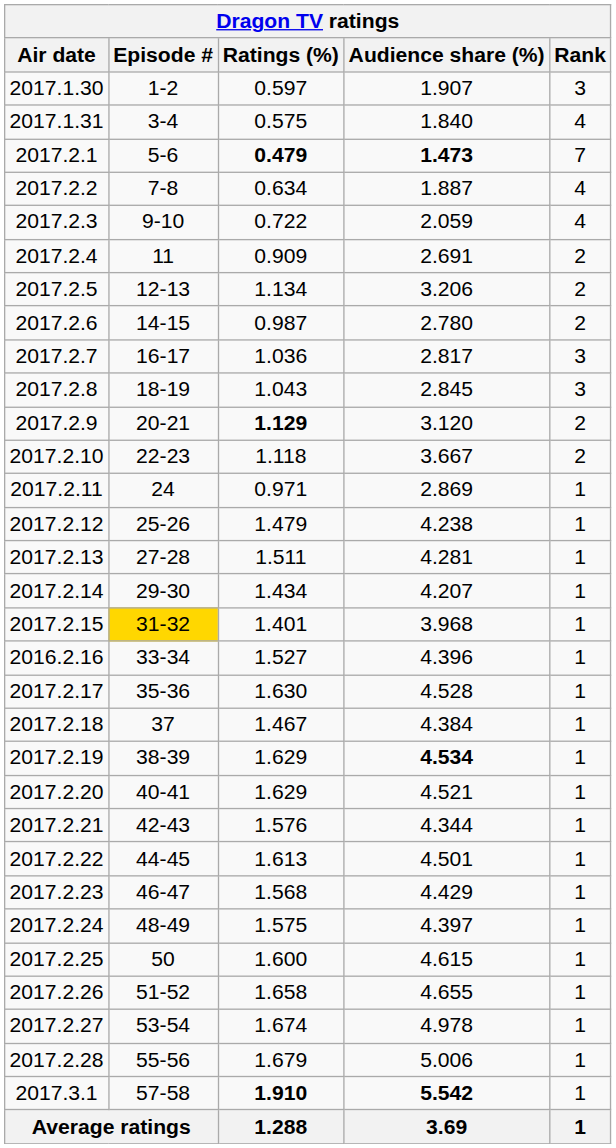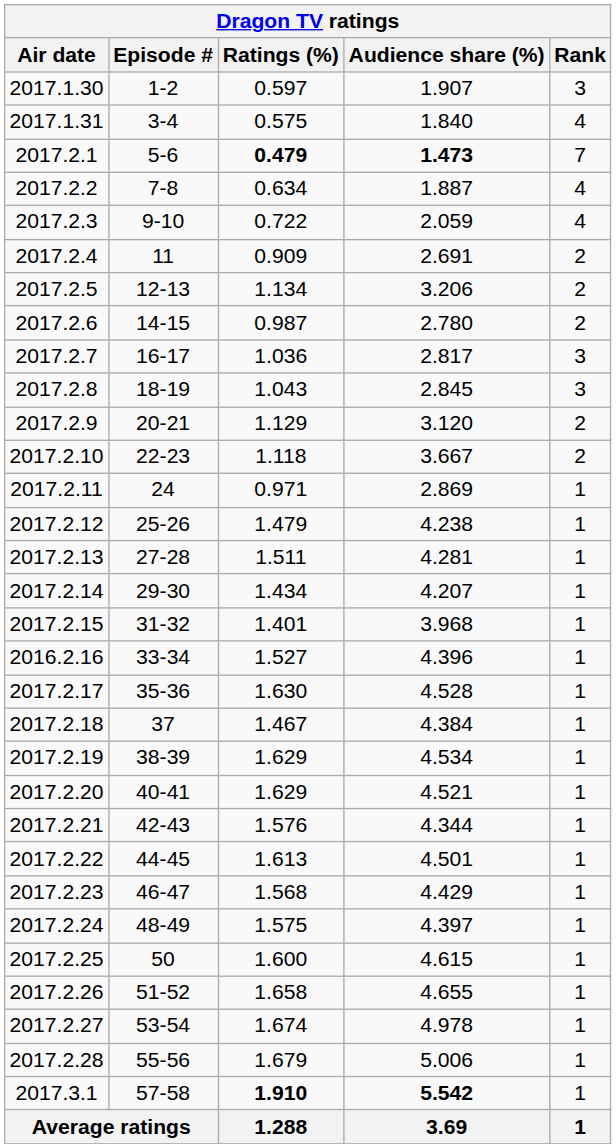2017.2.9 | Ratings (%): bold -> normal
2017.2.15 | Episode #: gold background -> no background
2017.2.19 | Audience share (%): bold -> normal
